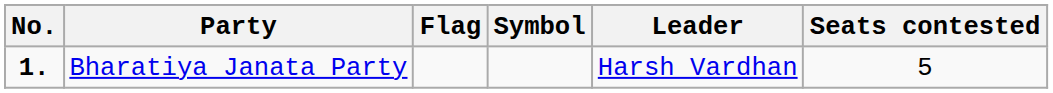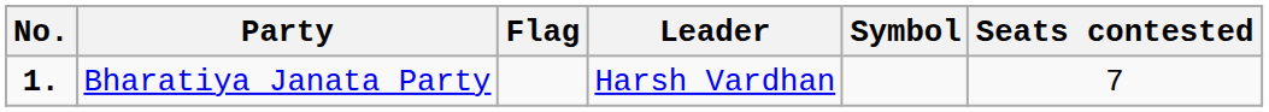columns swapped: Symbol <-> Leader
Bharatiya Janata Party | Seats contested: 5 -> 7
